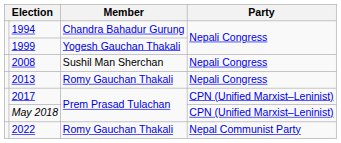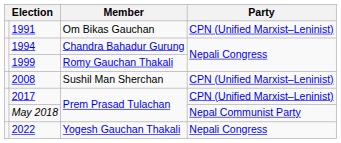+ row: 1991 | Om Bikas Gauchan | CPN (Unified Marxist–Leninist)
1999 | Member: Yogesh Gauchan Thakali -> Romy Gauchan Thakali
2008 | Party: Nepali Congress -> CPN (Unified Marxist–Leninist)
- row: 2013 | Romy Gauchan Thakali | Nepali Congress
May 2018 | Party: CPN (Unified Marxist–Leninist) -> Nepal Communist Party
2022 | Member: Romy Gauchan Thakali -> Yogesh Gauchan Thakali
2022 | Party: Nepal Communist Party -> Nepali Congress
